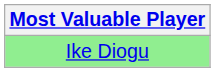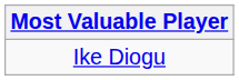row 2 | column 1: lightgreen background -> no background
